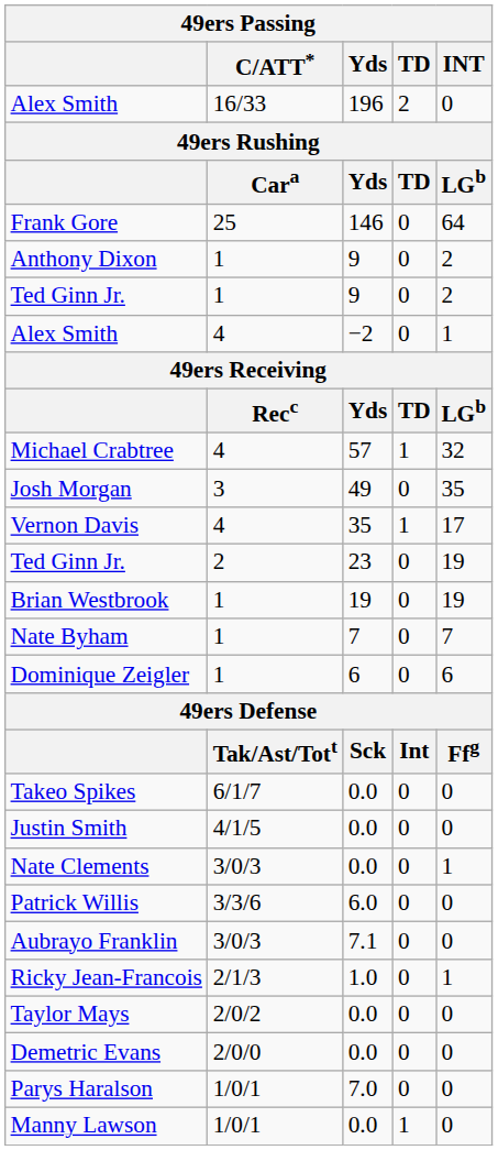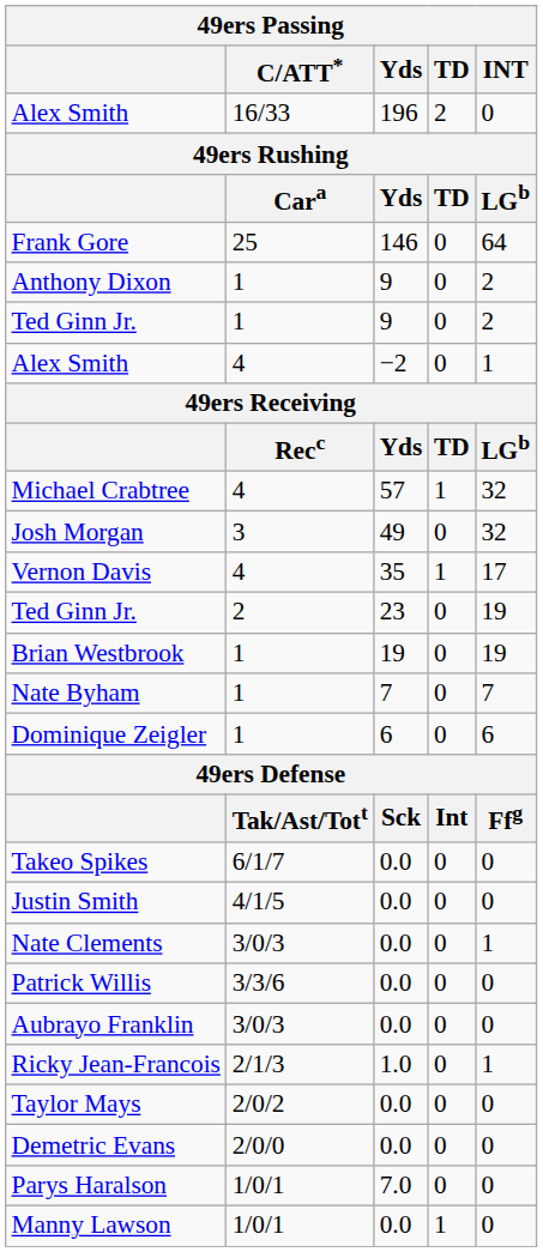Josh Morgan | INT: 35 -> 32
Patrick Willis | Yds: 6.0 -> 0.0
Aubrayo Franklin | Yds: 7.1 -> 0.0
